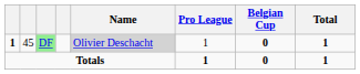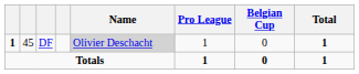row 2 | column 3: lightgreen background -> no background
row 2 | Belgian Cup: bold -> normal
